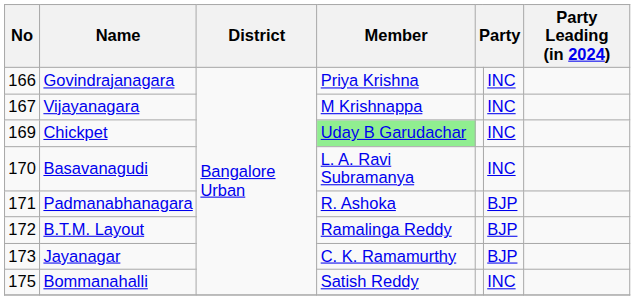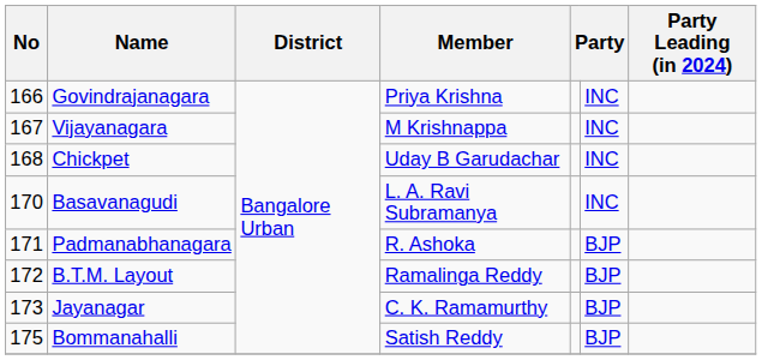Chickpet | No: 169 -> 168
Chickpet | Member: lightgreen background -> no background
Bommanahalli | column 6: INC -> BJP
